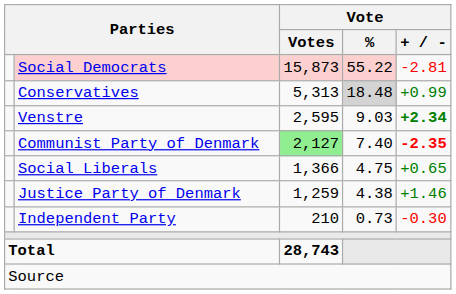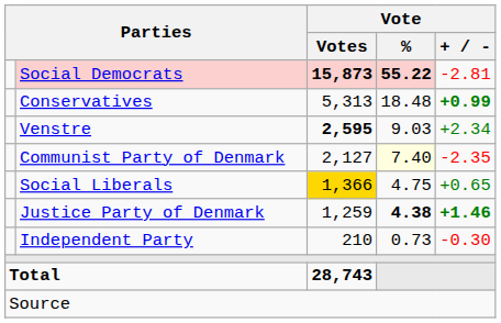Social Democrats | Vote / Votes: normal -> bold
Social Democrats | Vote / %: normal -> bold
Conservatives | Vote / %: lightgrey background -> no background
Conservatives | Vote / + / -: normal -> bold
Venstre | Vote / Votes: normal -> bold
Venstre | Vote / + / -: bold -> normal
Communist Party of Denmark | Vote / Votes: lightgreen background -> no background
Communist Party of Denmark | Vote / %: no background -> lightyellow background
Communist Party of Denmark | Vote / + / -: bold -> normal
Social Liberals | Vote / Votes: no background -> gold background
Justice Party of Denmark | Vote / %: normal -> bold
Justice Party of Denmark | Vote / + / -: normal -> bold
